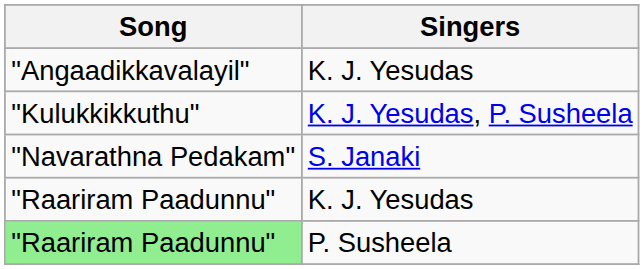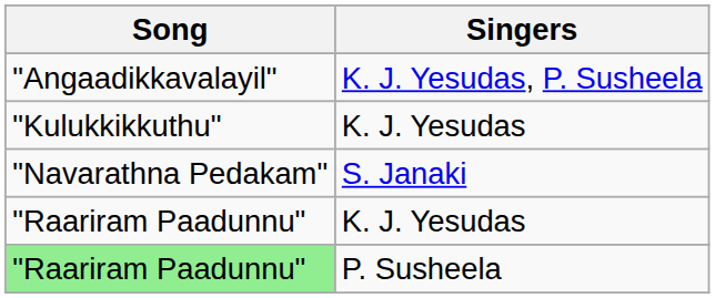row 2 | Singers: K. J. Yesudas -> K. J. Yesudas, P. Susheela
row 3 | Singers: K. J. Yesudas, P. Susheela -> K. J. Yesudas
